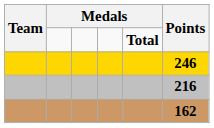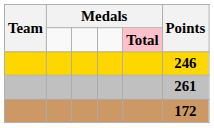row 2 | column 5: no background -> pink background
row 4 | Points: 216 -> 261
row 5 | Points: 162 -> 172
